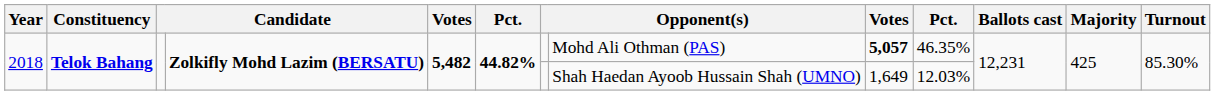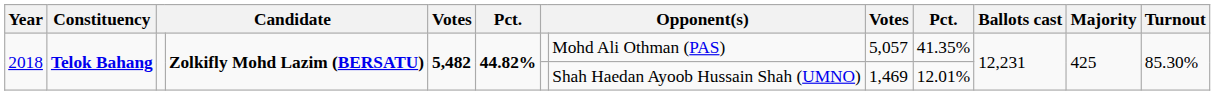row 2 | column 9: bold -> normal
row 2 | column 10: 46.35% -> 41.35%
row 3 | column 9: 1,649 -> 1,469
row 3 | column 10: 12.03% -> 12.01%
